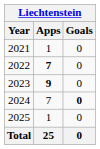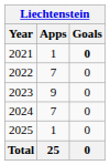2021 | Goals: normal -> bold
2022 | Apps: bold -> normal
2023 | Apps: bold -> normal
2024 | Goals: bold -> normal
